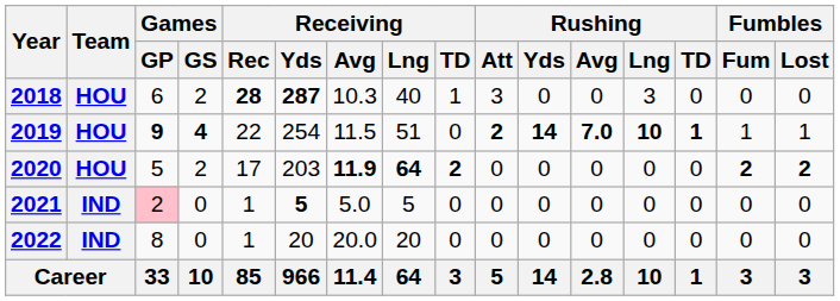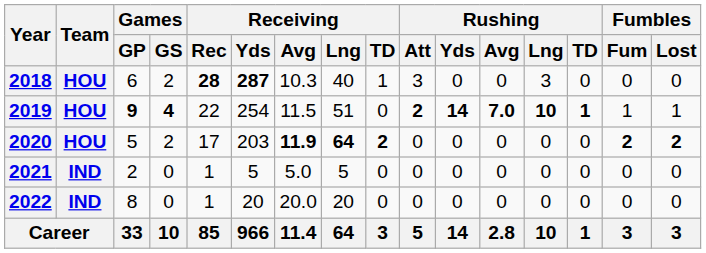2021 | Games / GP: pink background -> no background
2021 | Receiving / Yds: bold -> normal
